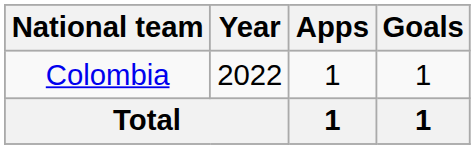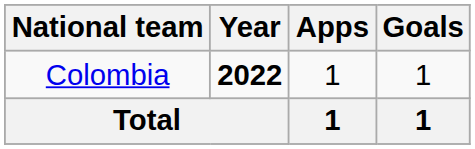Colombia | Year: normal -> bold
